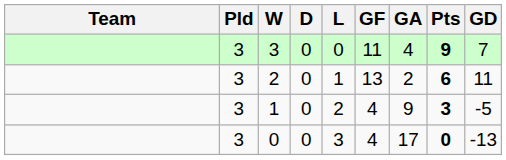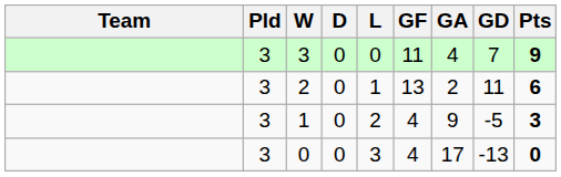columns swapped: GD <-> Pts
